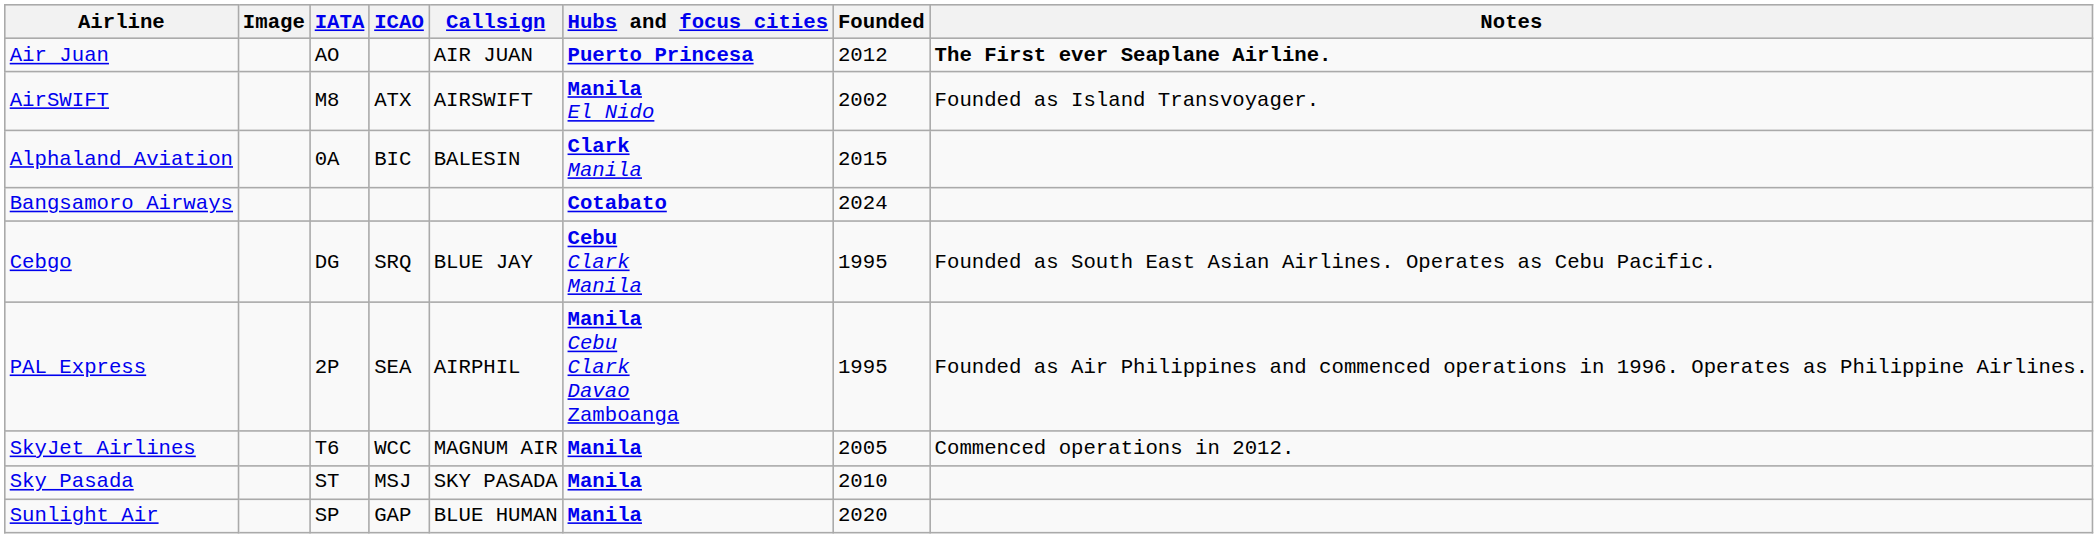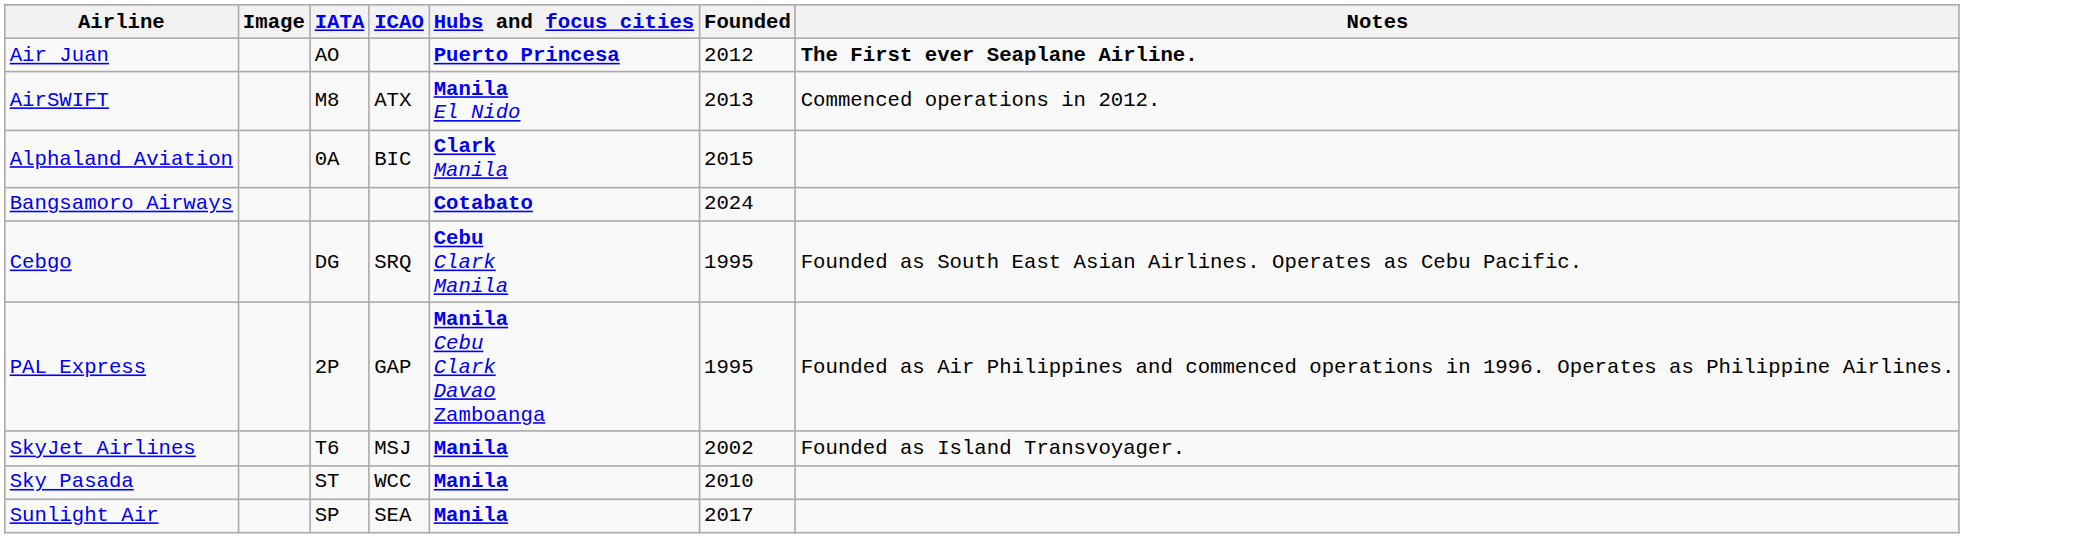- column: Callsign | AIR JUAN | AIRSWIFT | BALESIN | BLUE JAY | AIRPHIL | MAGNUM AIR | SKY PASADA | BLUE HUMAN
AirSWIFT | Founded: 2002 -> 2013
AirSWIFT | Notes: Founded as Island Transvoyager. -> Commenced operations in 2012.
PAL Express | ICAO: SEA -> GAP
SkyJet Airlines | ICAO: WCC -> MSJ
SkyJet Airlines | Founded: 2005 -> 2002
SkyJet Airlines | Notes: Commenced operations in 2012. -> Founded as Island Transvoyager.
Sky Pasada | ICAO: MSJ -> WCC
Sunlight Air | ICAO: GAP -> SEA
Sunlight Air | Founded: 2020 -> 2017
